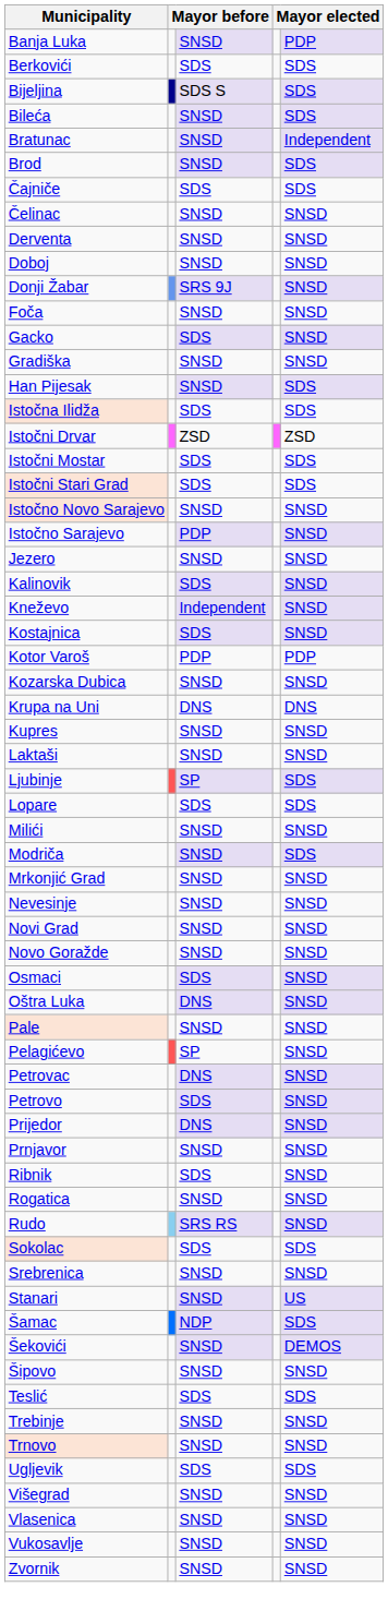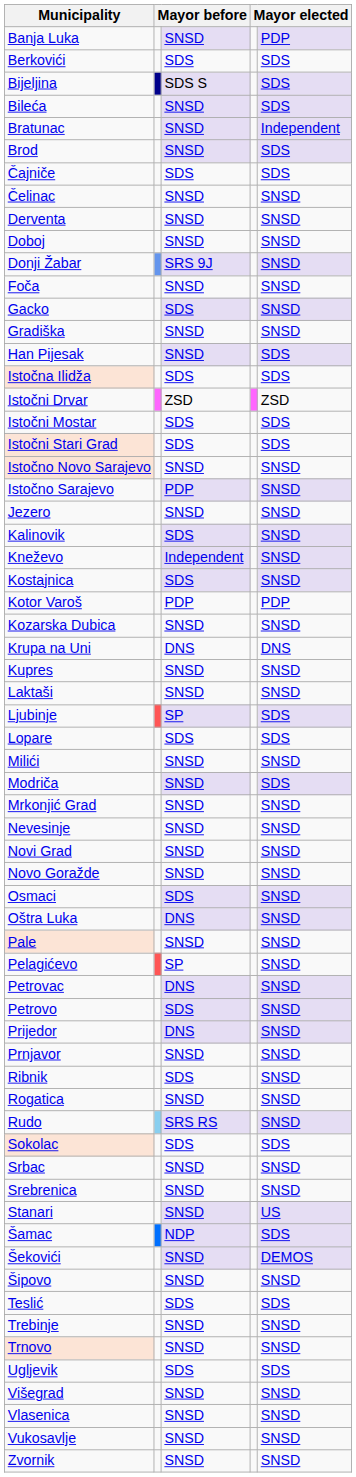+ row: Srbac | SNSD | SNSD
